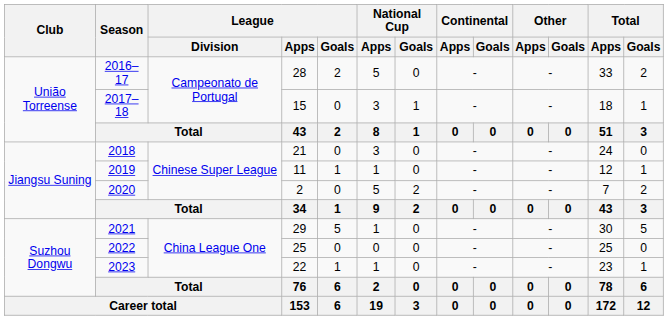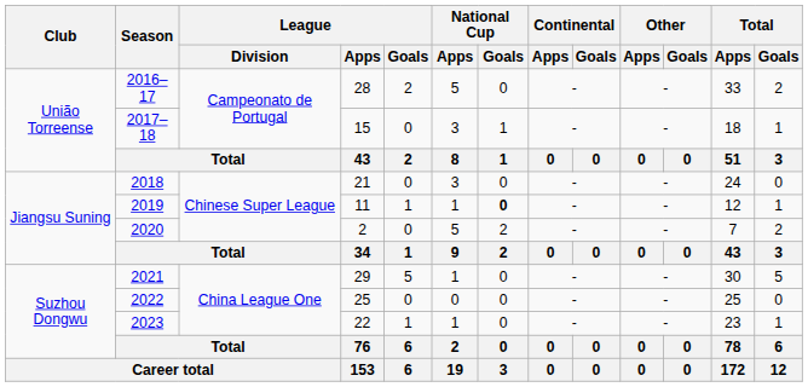2019 | National Cup / Goals: normal -> bold
